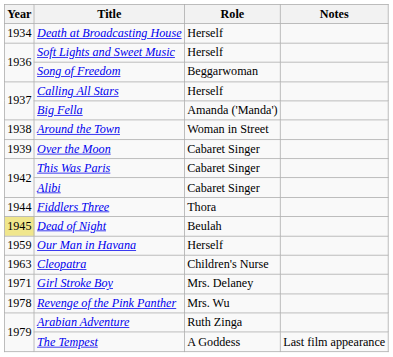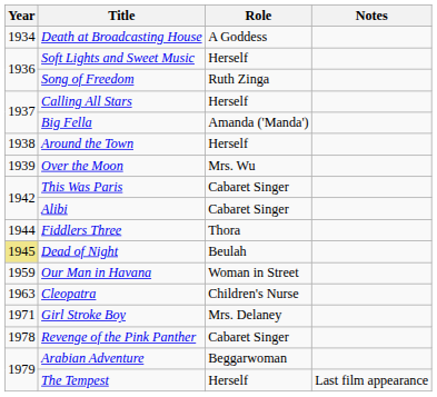Death at Broadcasting House | Role: Herself -> A Goddess
Song of Freedom | Role: Beggarwoman -> Ruth Zinga
Around the Town | Role: Woman in Street -> Herself
Over the Moon | Role: Cabaret Singer -> Mrs. Wu
Our Man in Havana | Role: Herself -> Woman in Street
Revenge of the Pink Panther | Role: Mrs. Wu -> Cabaret Singer
Arabian Adventure | Role: Ruth Zinga -> Beggarwoman
The Tempest | Role: A Goddess -> Herself
